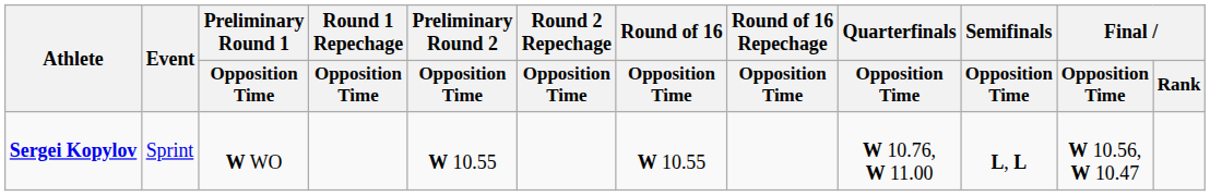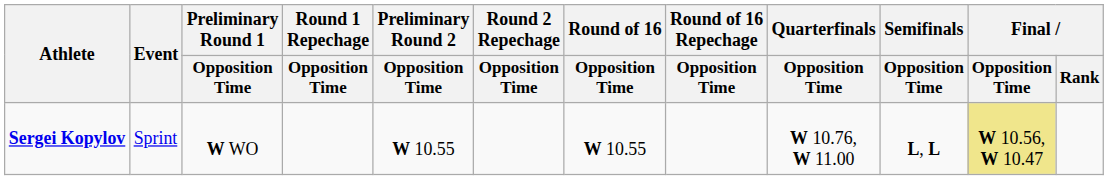Sergei Kopylov | Final / Opposition Time: no background -> khaki background
